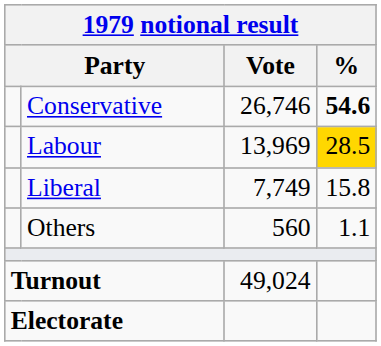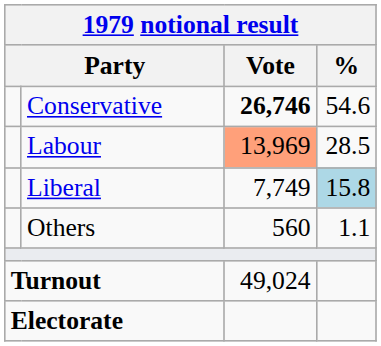Conservative | Vote: normal -> bold
Conservative | %: bold -> normal
Labour | Vote: no background -> lightsalmon background
Labour | %: gold background -> no background
Liberal | %: no background -> lightblue background
